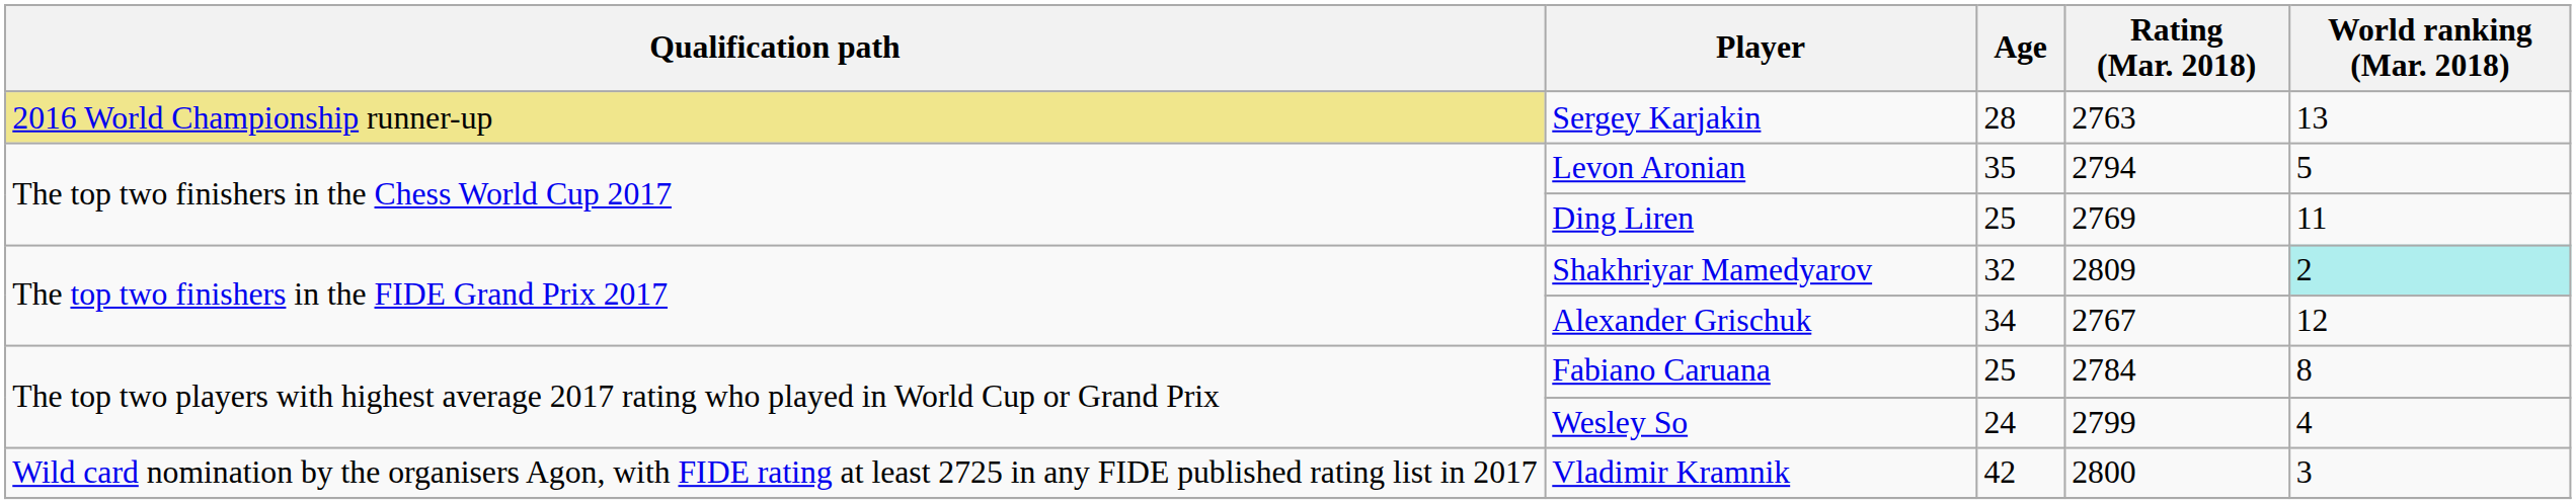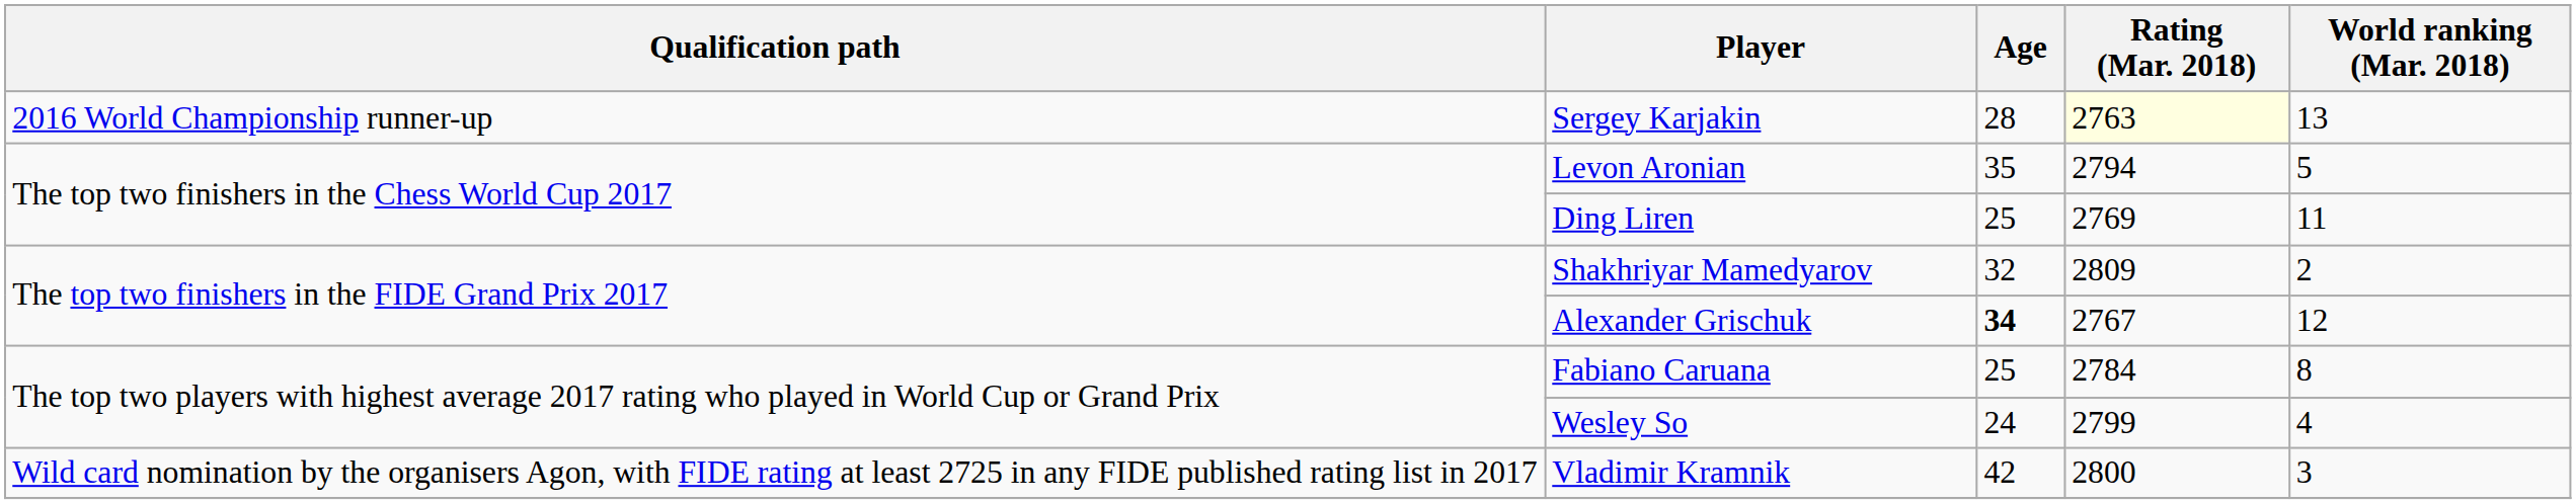Sergey Karjakin | Qualification path: khaki background -> no background
Sergey Karjakin | Rating (Mar. 2018): no background -> lightyellow background
Shakhriyar Mamedyarov | World ranking (Mar. 2018): paleturquoise background -> no background
Alexander Grischuk | Age: normal -> bold
